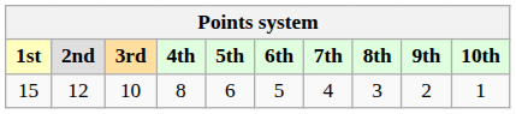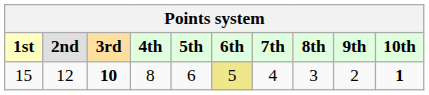15 | 3rd: normal -> bold
15 | 6th: no background -> khaki background
15 | 10th: normal -> bold
